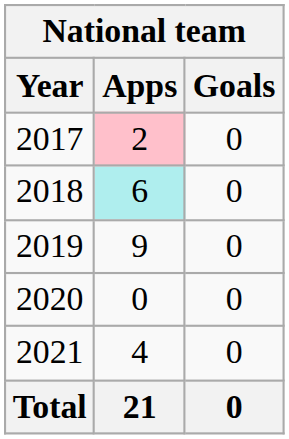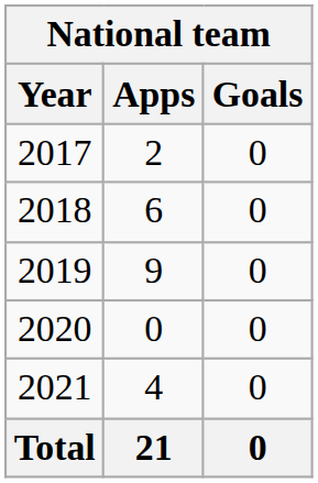2017 | Apps: pink background -> no background
2018 | Apps: paleturquoise background -> no background
